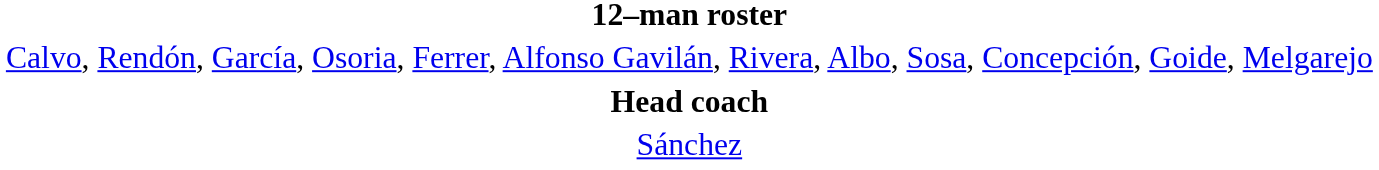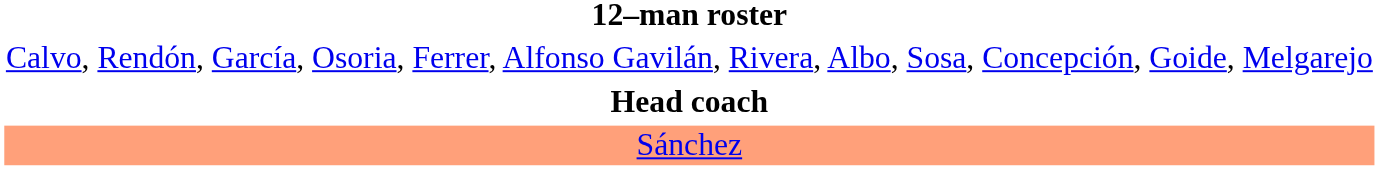row 4 | column 1: no background -> lightsalmon background
